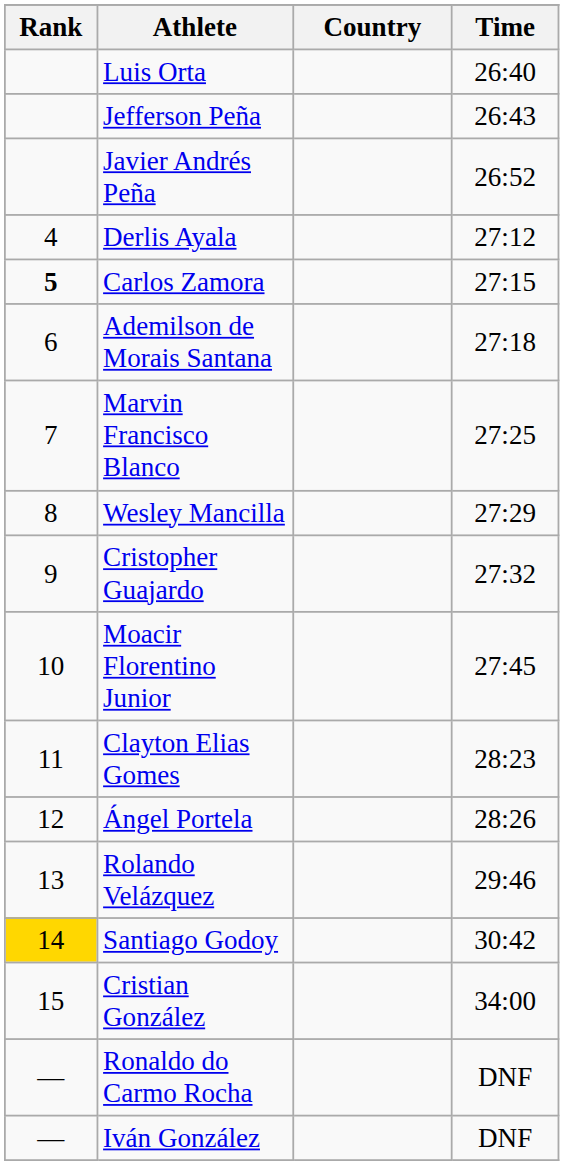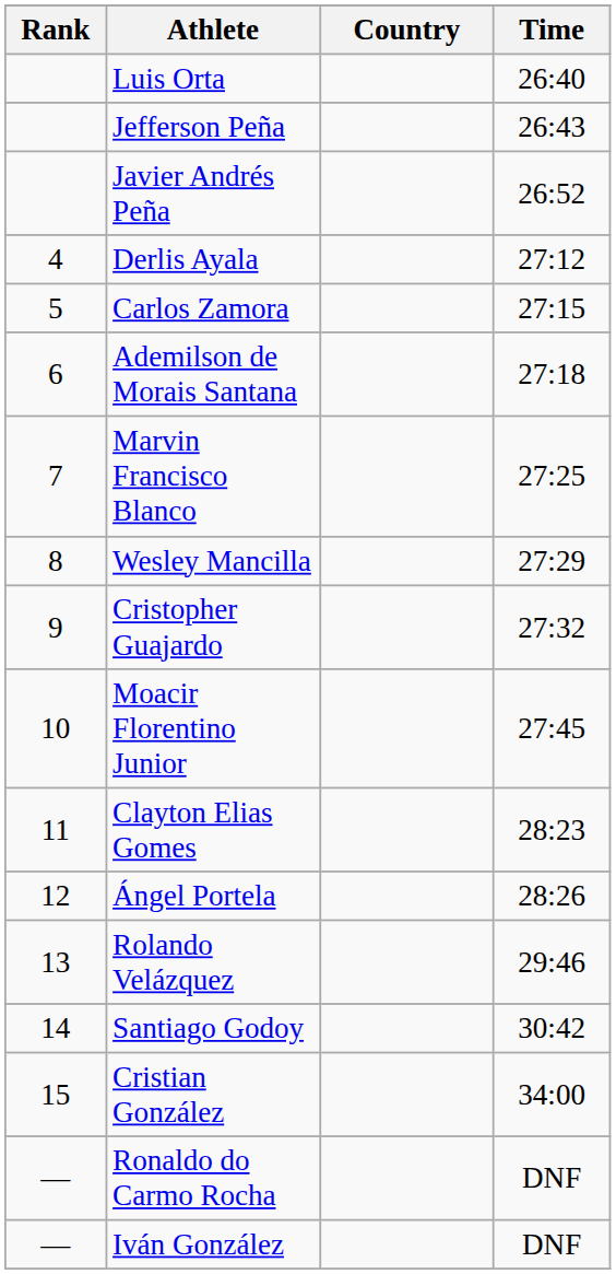Carlos Zamora | Rank: bold -> normal
Santiago Godoy | Rank: gold background -> no background
